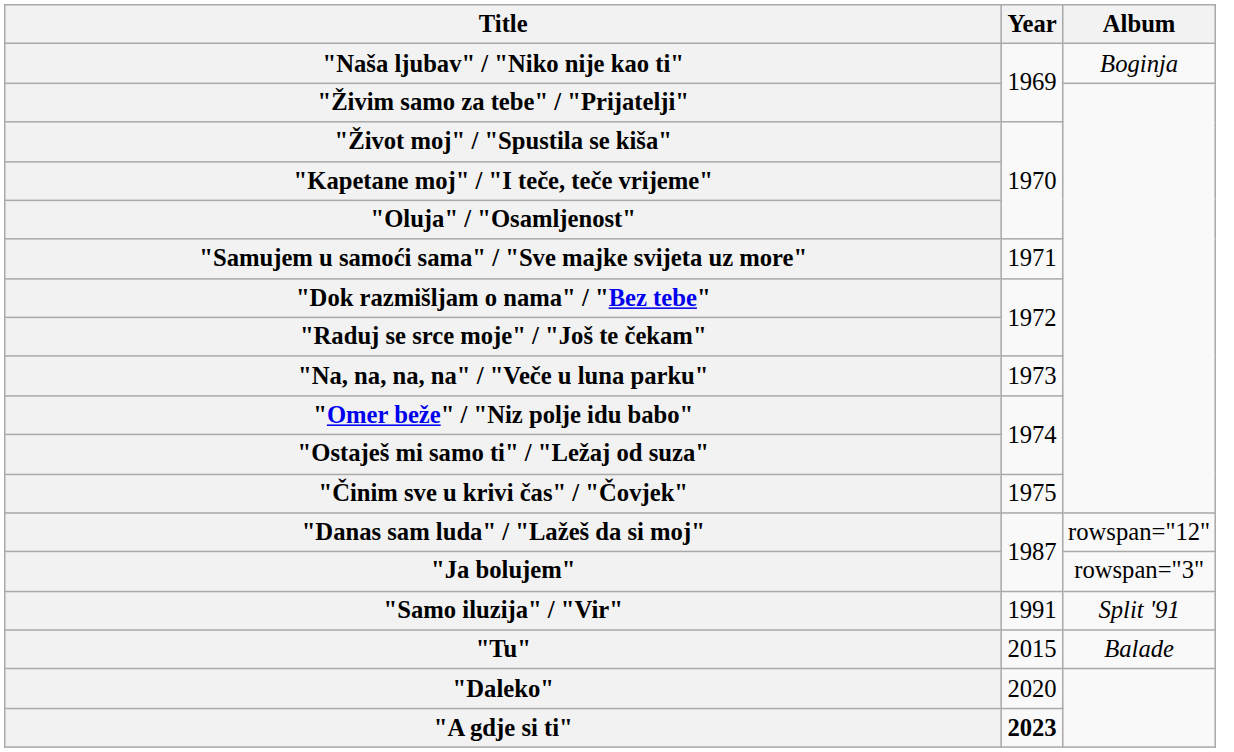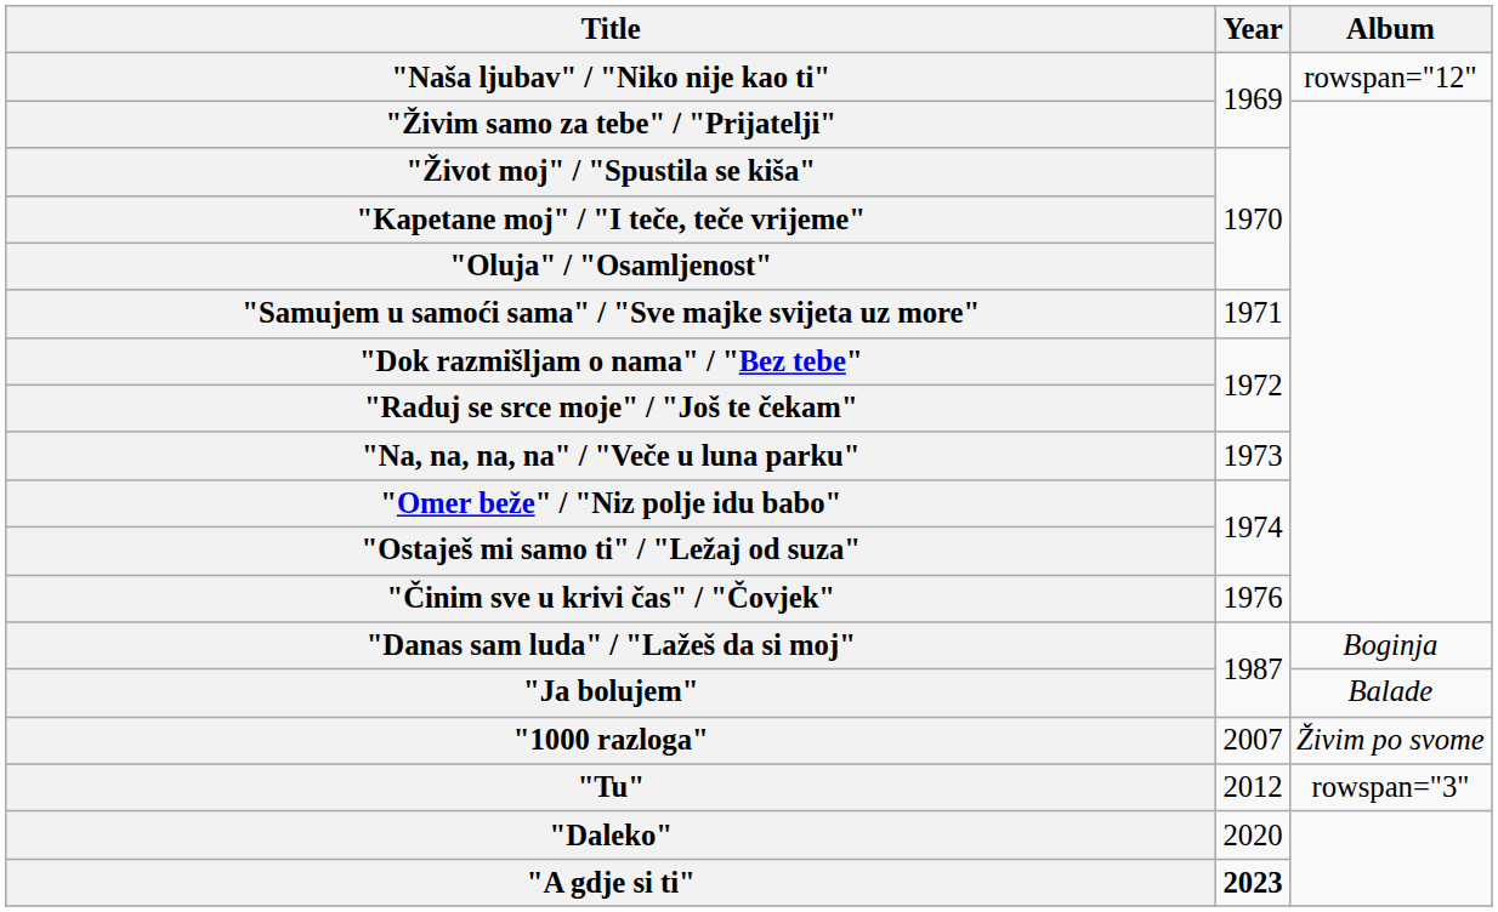"Naša ljubav" / "Niko nije kao ti" | Album: Boginja -> rowspan="12"
"Činim sve u krivi čas" / "Čovjek" | Year: 1975 -> 1976
"Danas sam luda" / "Lažeš da si moj" | Album: rowspan="12" -> Boginja
"Ja bolujem" | Album: rowspan="3" -> Balade
- row: "Samo iluzija" / "Vir" | 1991 | Split '91
+ row: "1000 razloga" | 2007 | Živim po svome
"Tu" | Year: 2015 -> 2012
"Tu" | Album: Balade -> rowspan="3"
